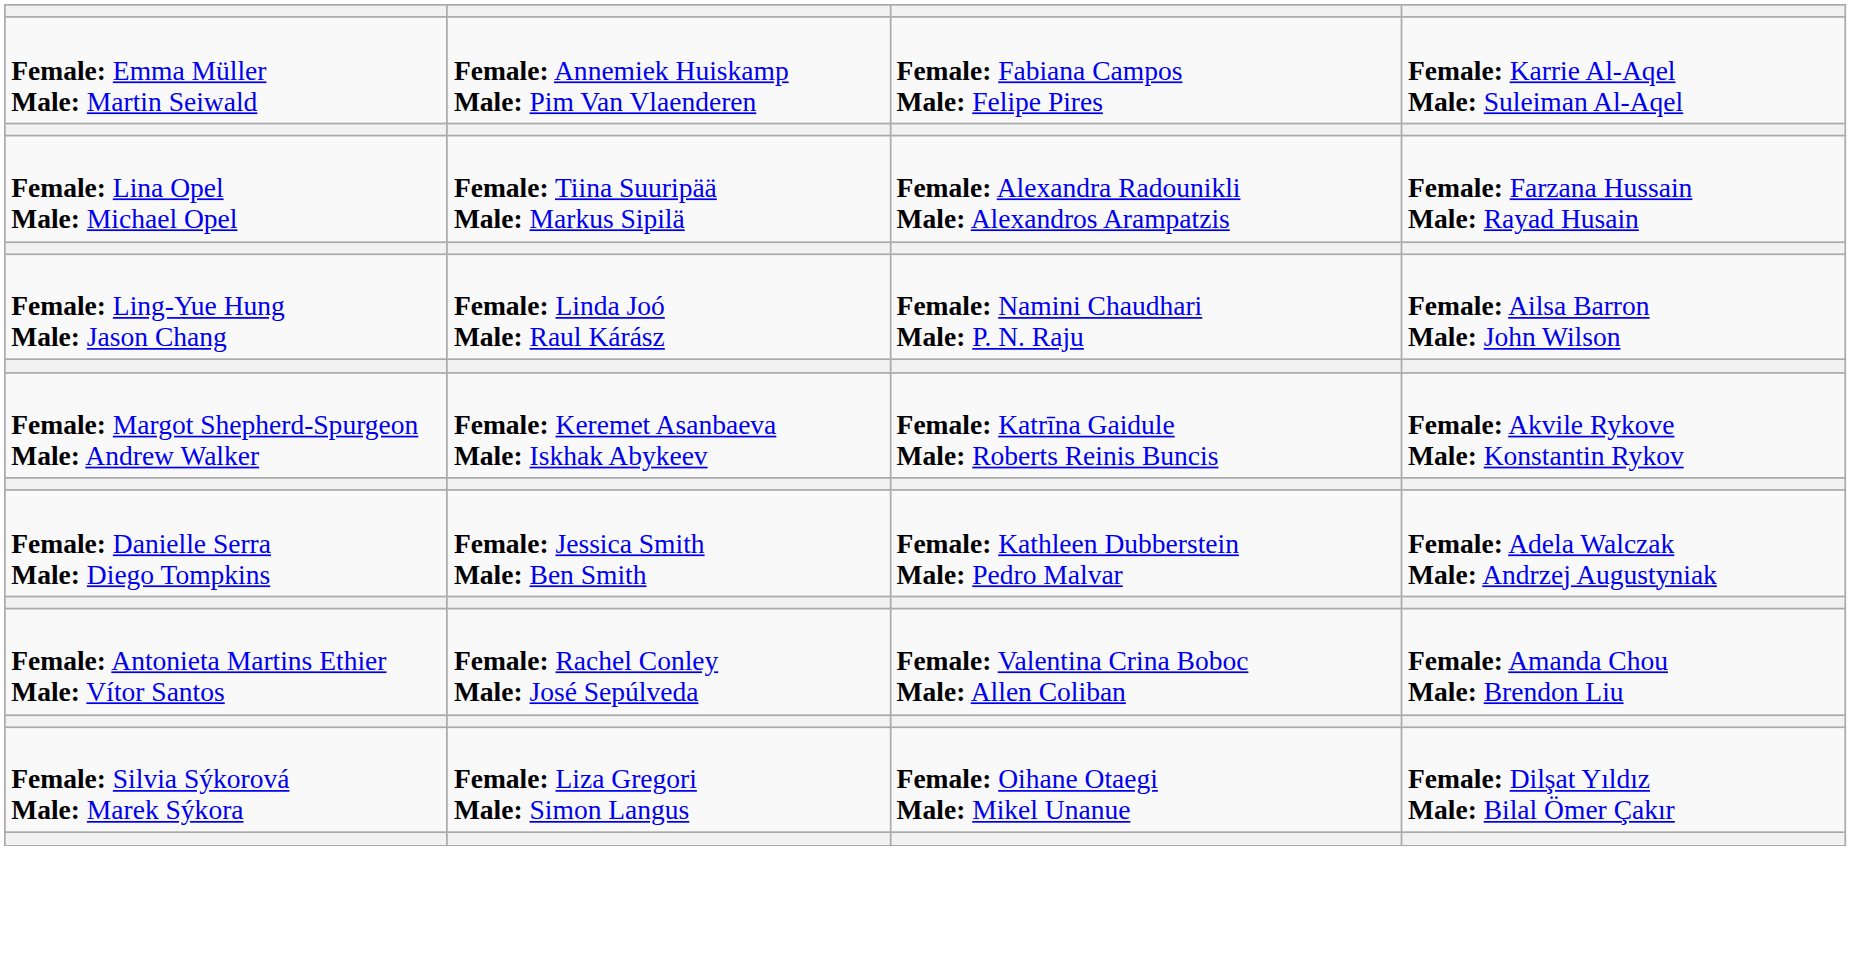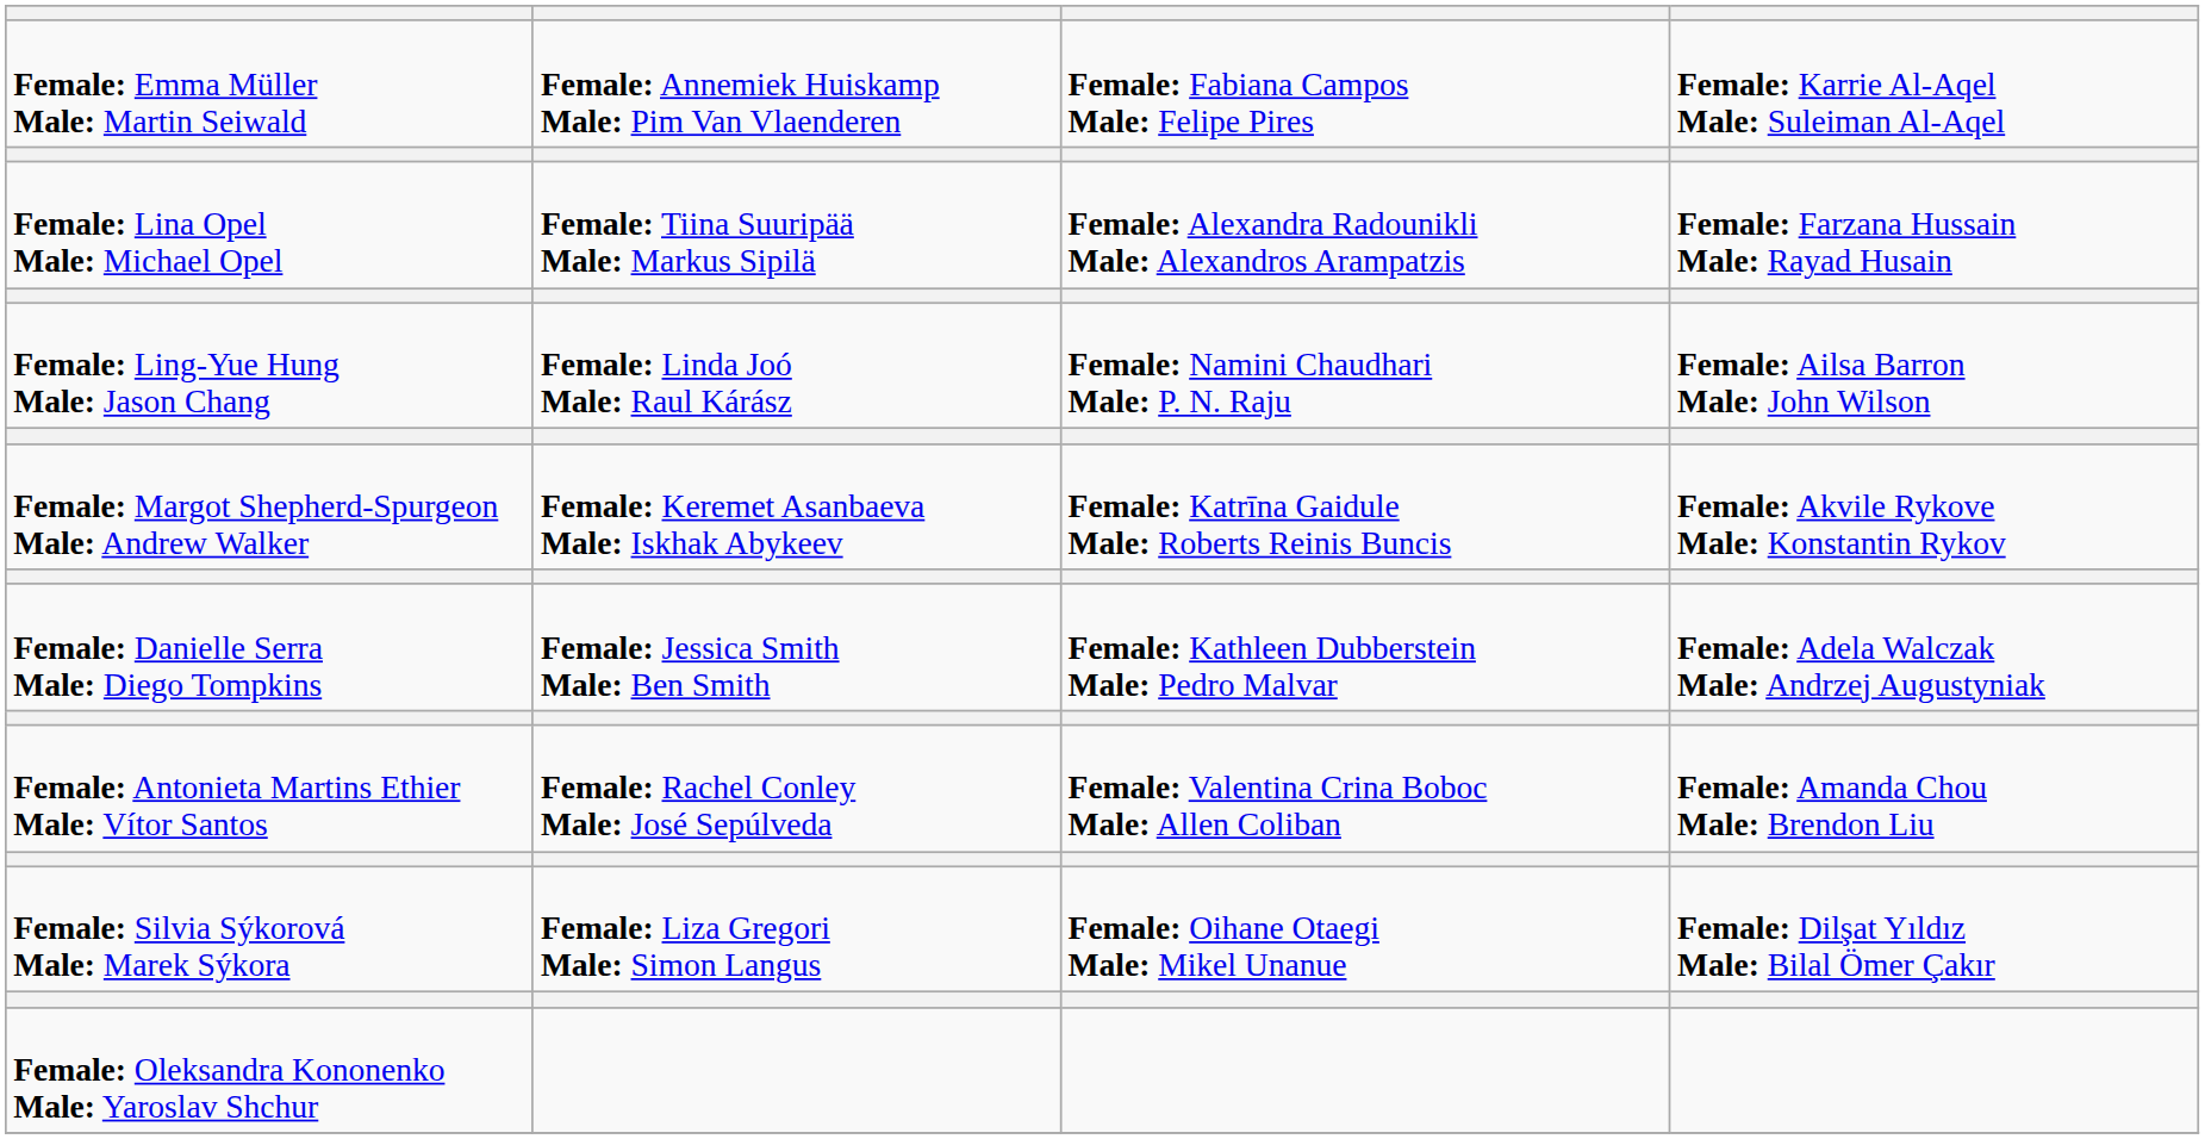+ row: Female: Oleksandra Kononenko Male: Yaroslav Shchur
